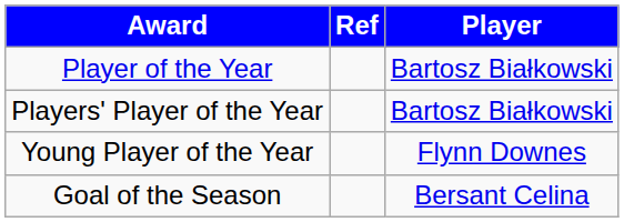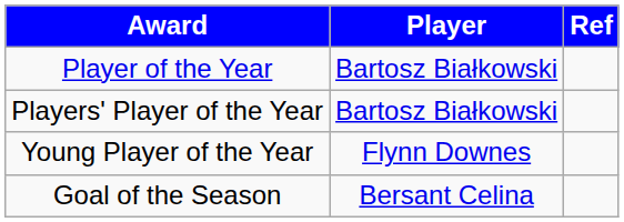columns swapped: Player <-> Ref
